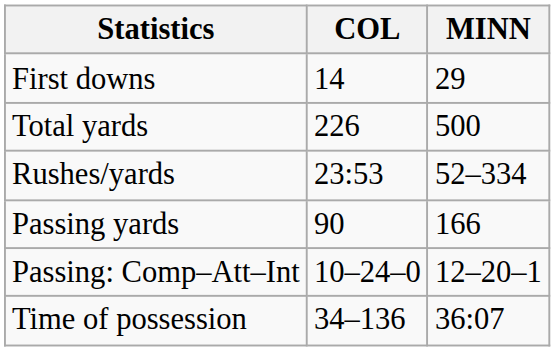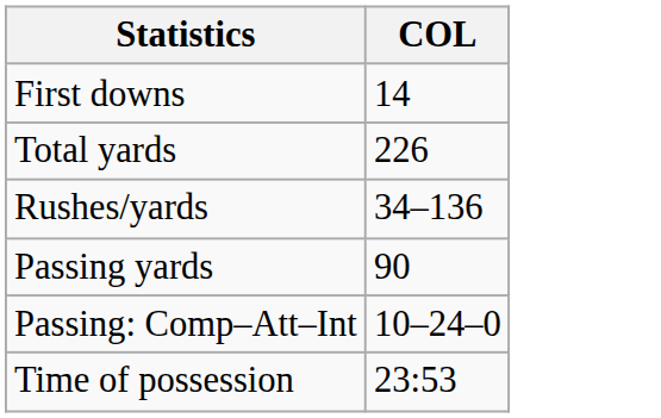- column: MINN | 29 | 500 | 52–334 | 166 | 12–20–1 | 36:07
Rushes/yards | COL: 23:53 -> 34–136
Time of possession | COL: 34–136 -> 23:53
